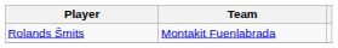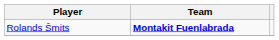Rolands Šmits | Team: normal -> bold
